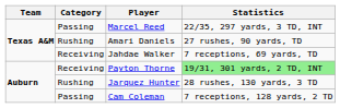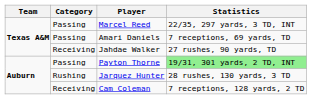Amari Daniels | Category: Rushing -> Passing
Amari Daniels | Statistics: 27 rushes, 90 yards, TD -> 7 receptions, 69 yards, TD
Jahdae Walker | Statistics: 7 receptions, 69 yards, TD -> 27 rushes, 90 yards, TD
Payton Thorne | Category: Receiving -> Passing
Cam Coleman | Category: Passing -> Receiving
